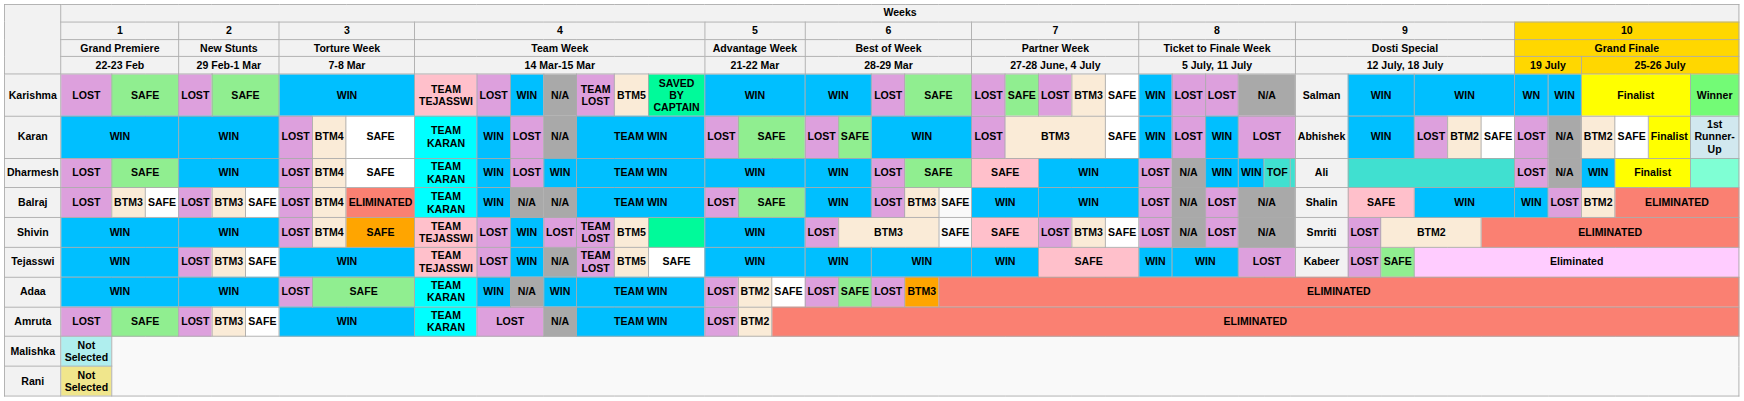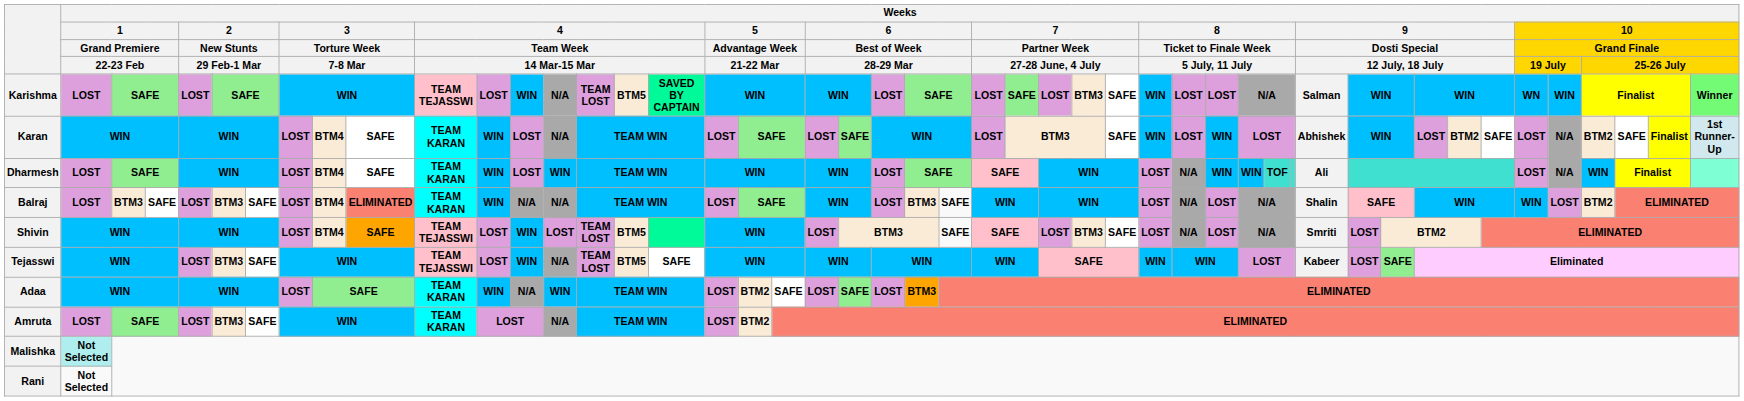Rani | column 2: khaki background -> no background
